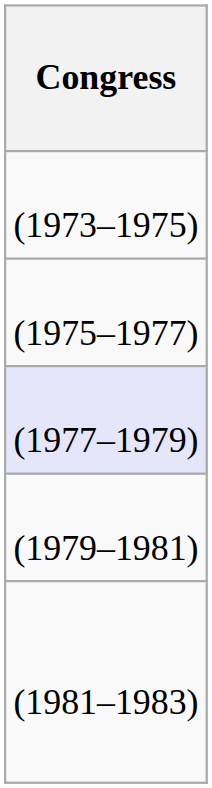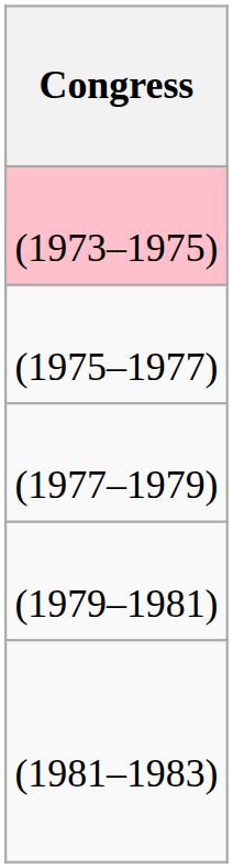row 2 | column 1: no background -> pink background
row 4 | column 1: lavender background -> no background
